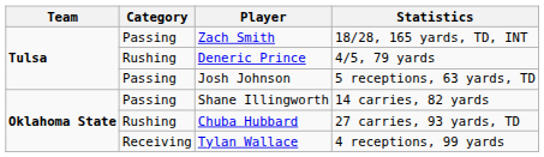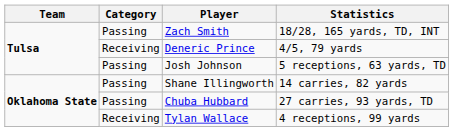Deneric Prince | Category: Rushing -> Receiving
Chuba Hubbard | Category: Rushing -> Passing
